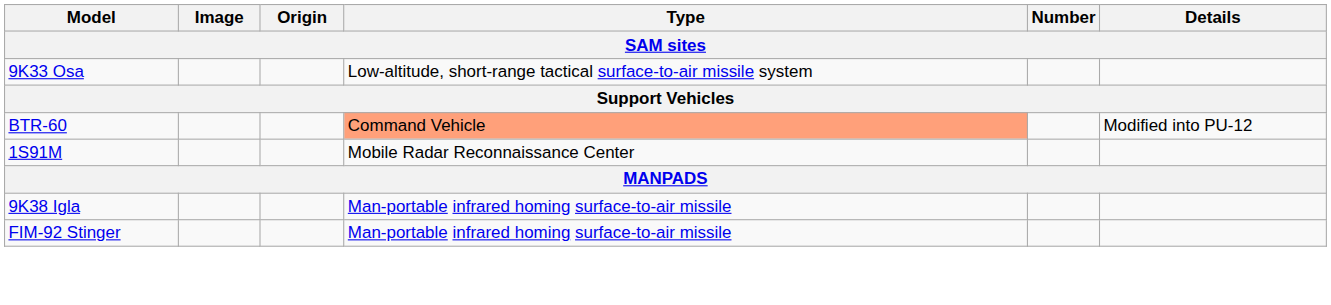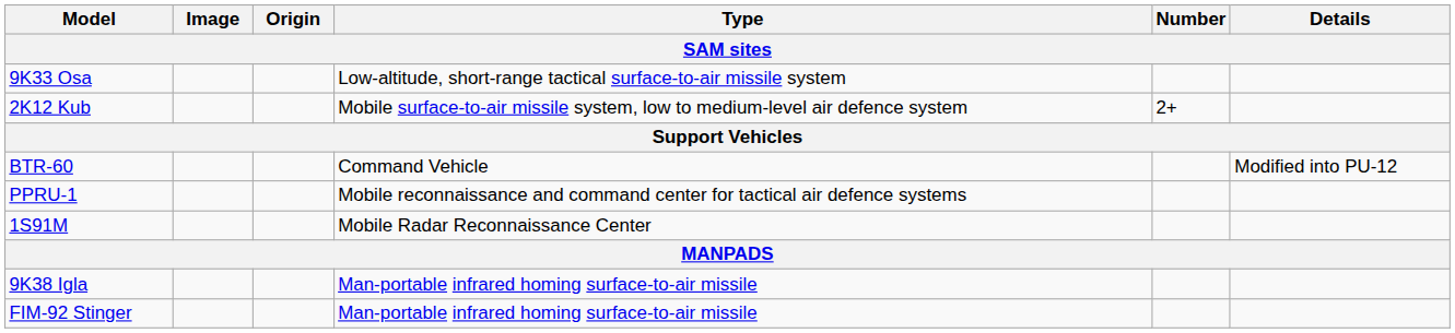+ row: 2K12 Kub | Mobile surface-to-air missile system, low to medium-level air defence system | 2+
BTR-60 | Type: lightsalmon background -> no background
+ row: PPRU-1 | Mobile reconnaissance and command center for tactical air defence systems
